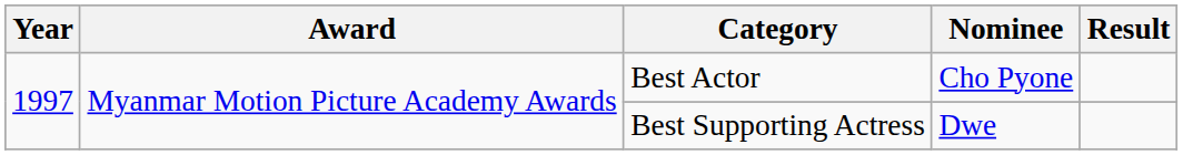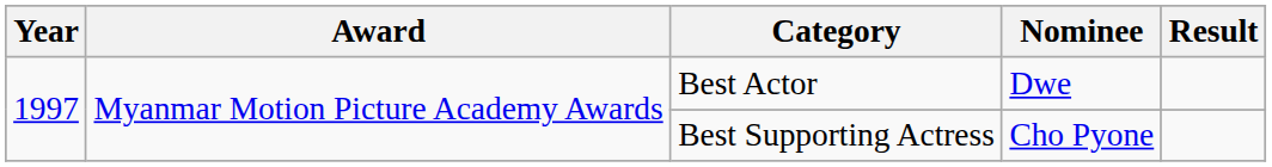Best Actor | Nominee: Cho Pyone -> Dwe
Best Supporting Actress | Nominee: Dwe -> Cho Pyone
